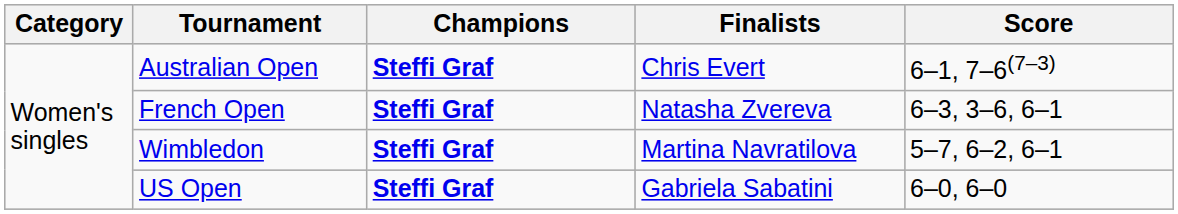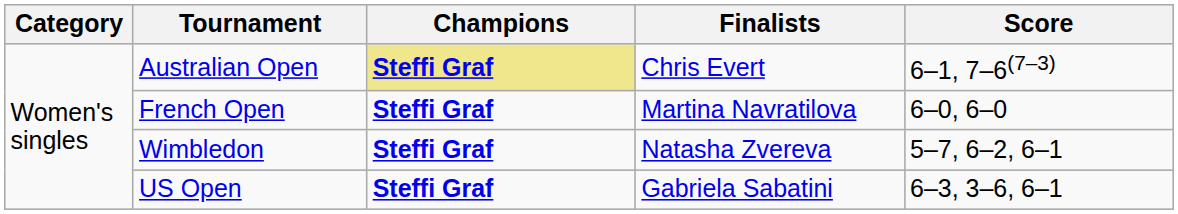Australian Open | Champions: no background -> khaki background
French Open | Finalists: Natasha Zvereva -> Martina Navratilova
French Open | Score: 6–3, 3–6, 6–1 -> 6–0, 6–0
Wimbledon | Finalists: Martina Navratilova -> Natasha Zvereva
US Open | Score: 6–0, 6–0 -> 6–3, 3–6, 6–1
